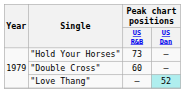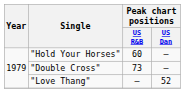"Hold Your Horses" | Peak chart positions / US R&B: 73 -> 60
"Double Cross" | Peak chart positions / US R&B: 60 -> 73
"Love Thang" | Peak chart positions / US Dan: paleturquoise background -> no background
